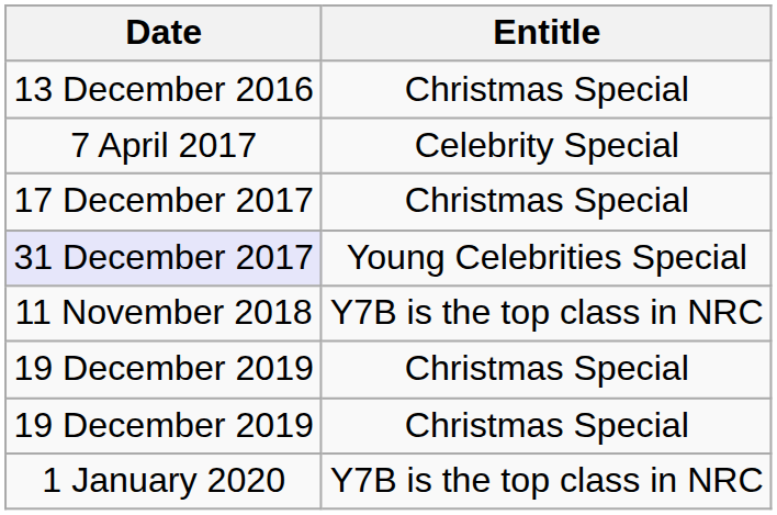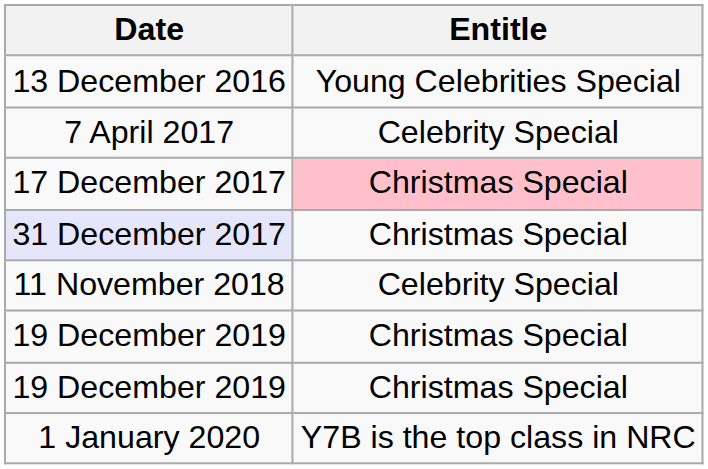row 2 | Entitle: Christmas Special -> Young Celebrities Special
row 4 | Entitle: no background -> pink background
row 5 | Entitle: Young Celebrities Special -> Christmas Special
row 6 | Entitle: Y7B is the top class in NRC -> Celebrity Special
